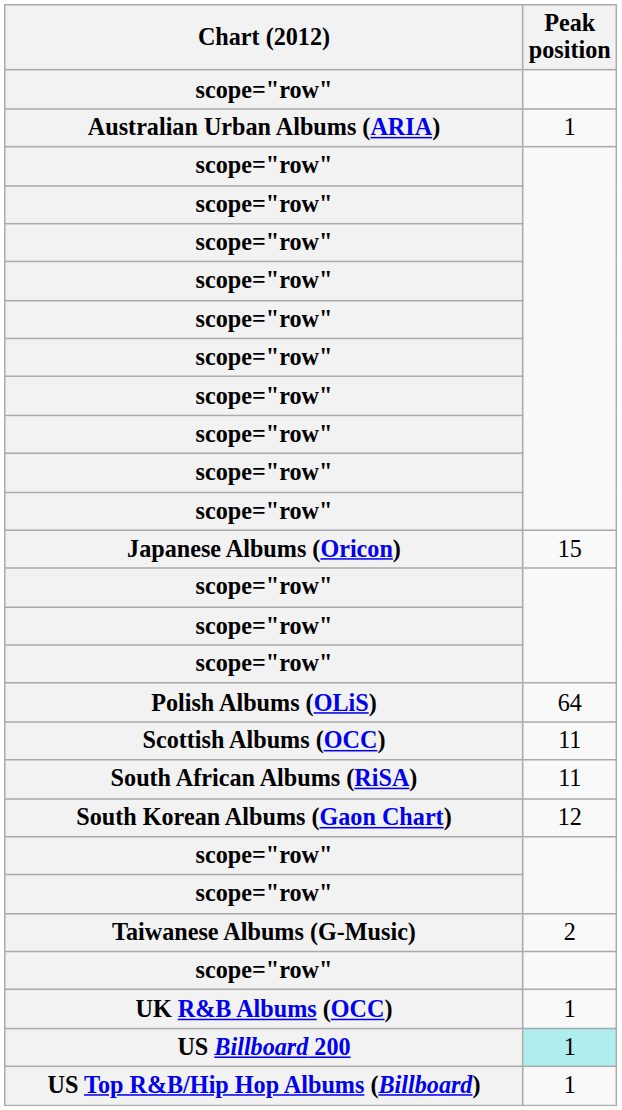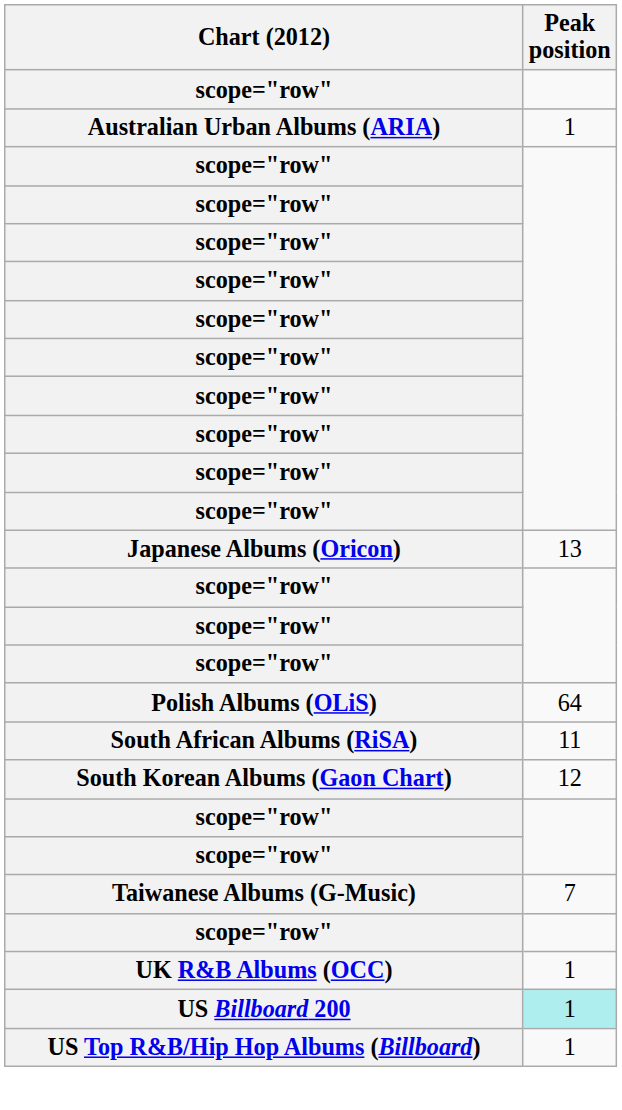Japanese Albums (Oricon) | Peak position: 15 -> 13
- row: Scottish Albums (OCC) | 11
Taiwanese Albums (G-Music) | Peak position: 2 -> 7
